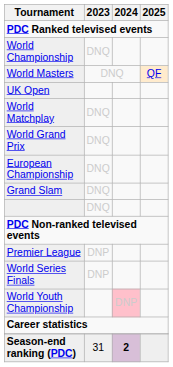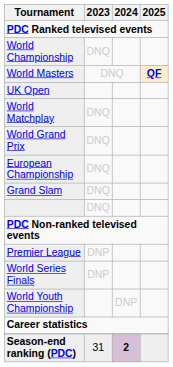World Masters | 2025: normal -> bold
World Youth Championship | 2024: pink background -> no background
